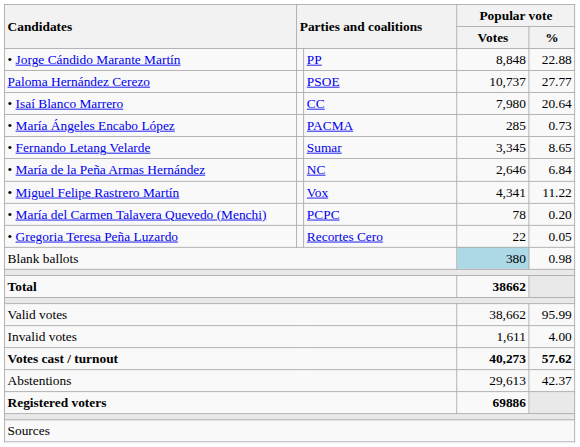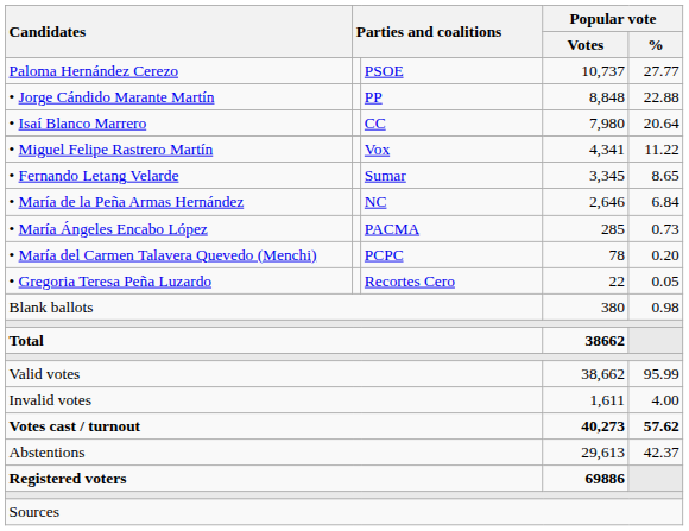rows swapped: Paloma Hernández Cerezo <-> • Jorge Cándido Marante Martín
rows swapped: • Miguel Felipe Rastrero Martín <-> • María Ángeles Encabo López
Blank ballots | Popular vote / Votes: lightblue background -> no background
